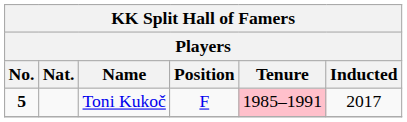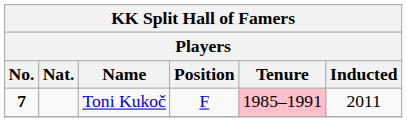Toni Kukoč | No.: 5 -> 7
Toni Kukoč | Inducted: 2017 -> 2011
